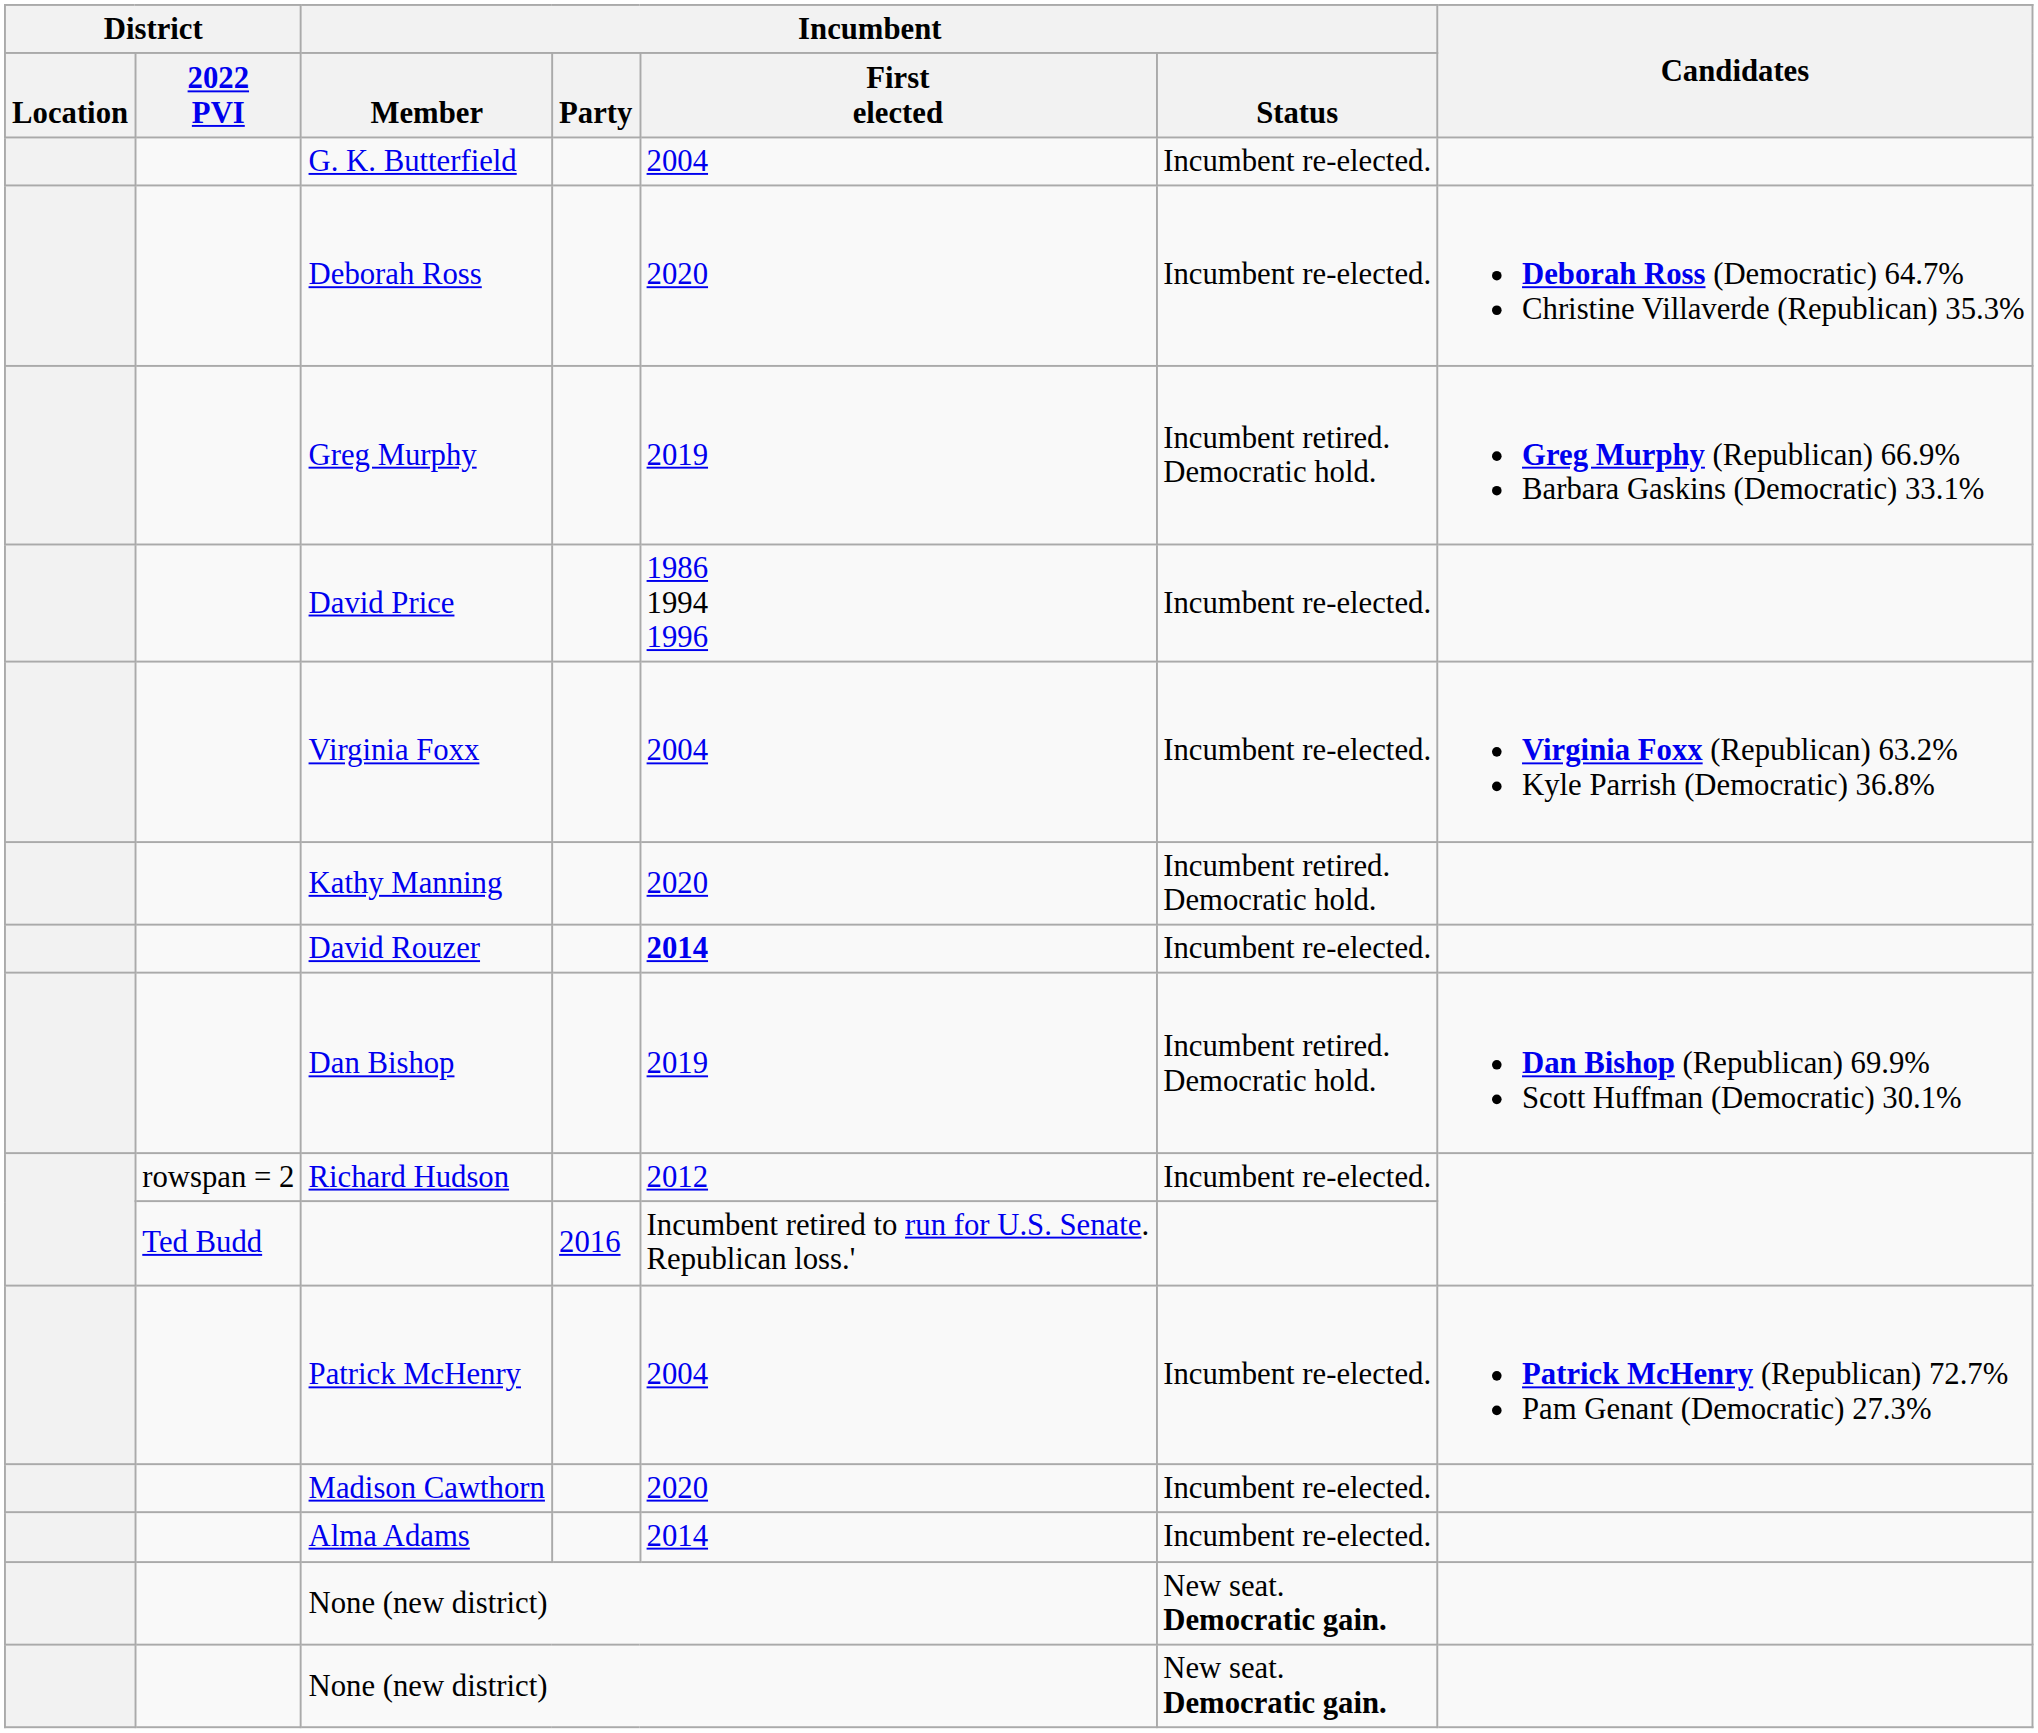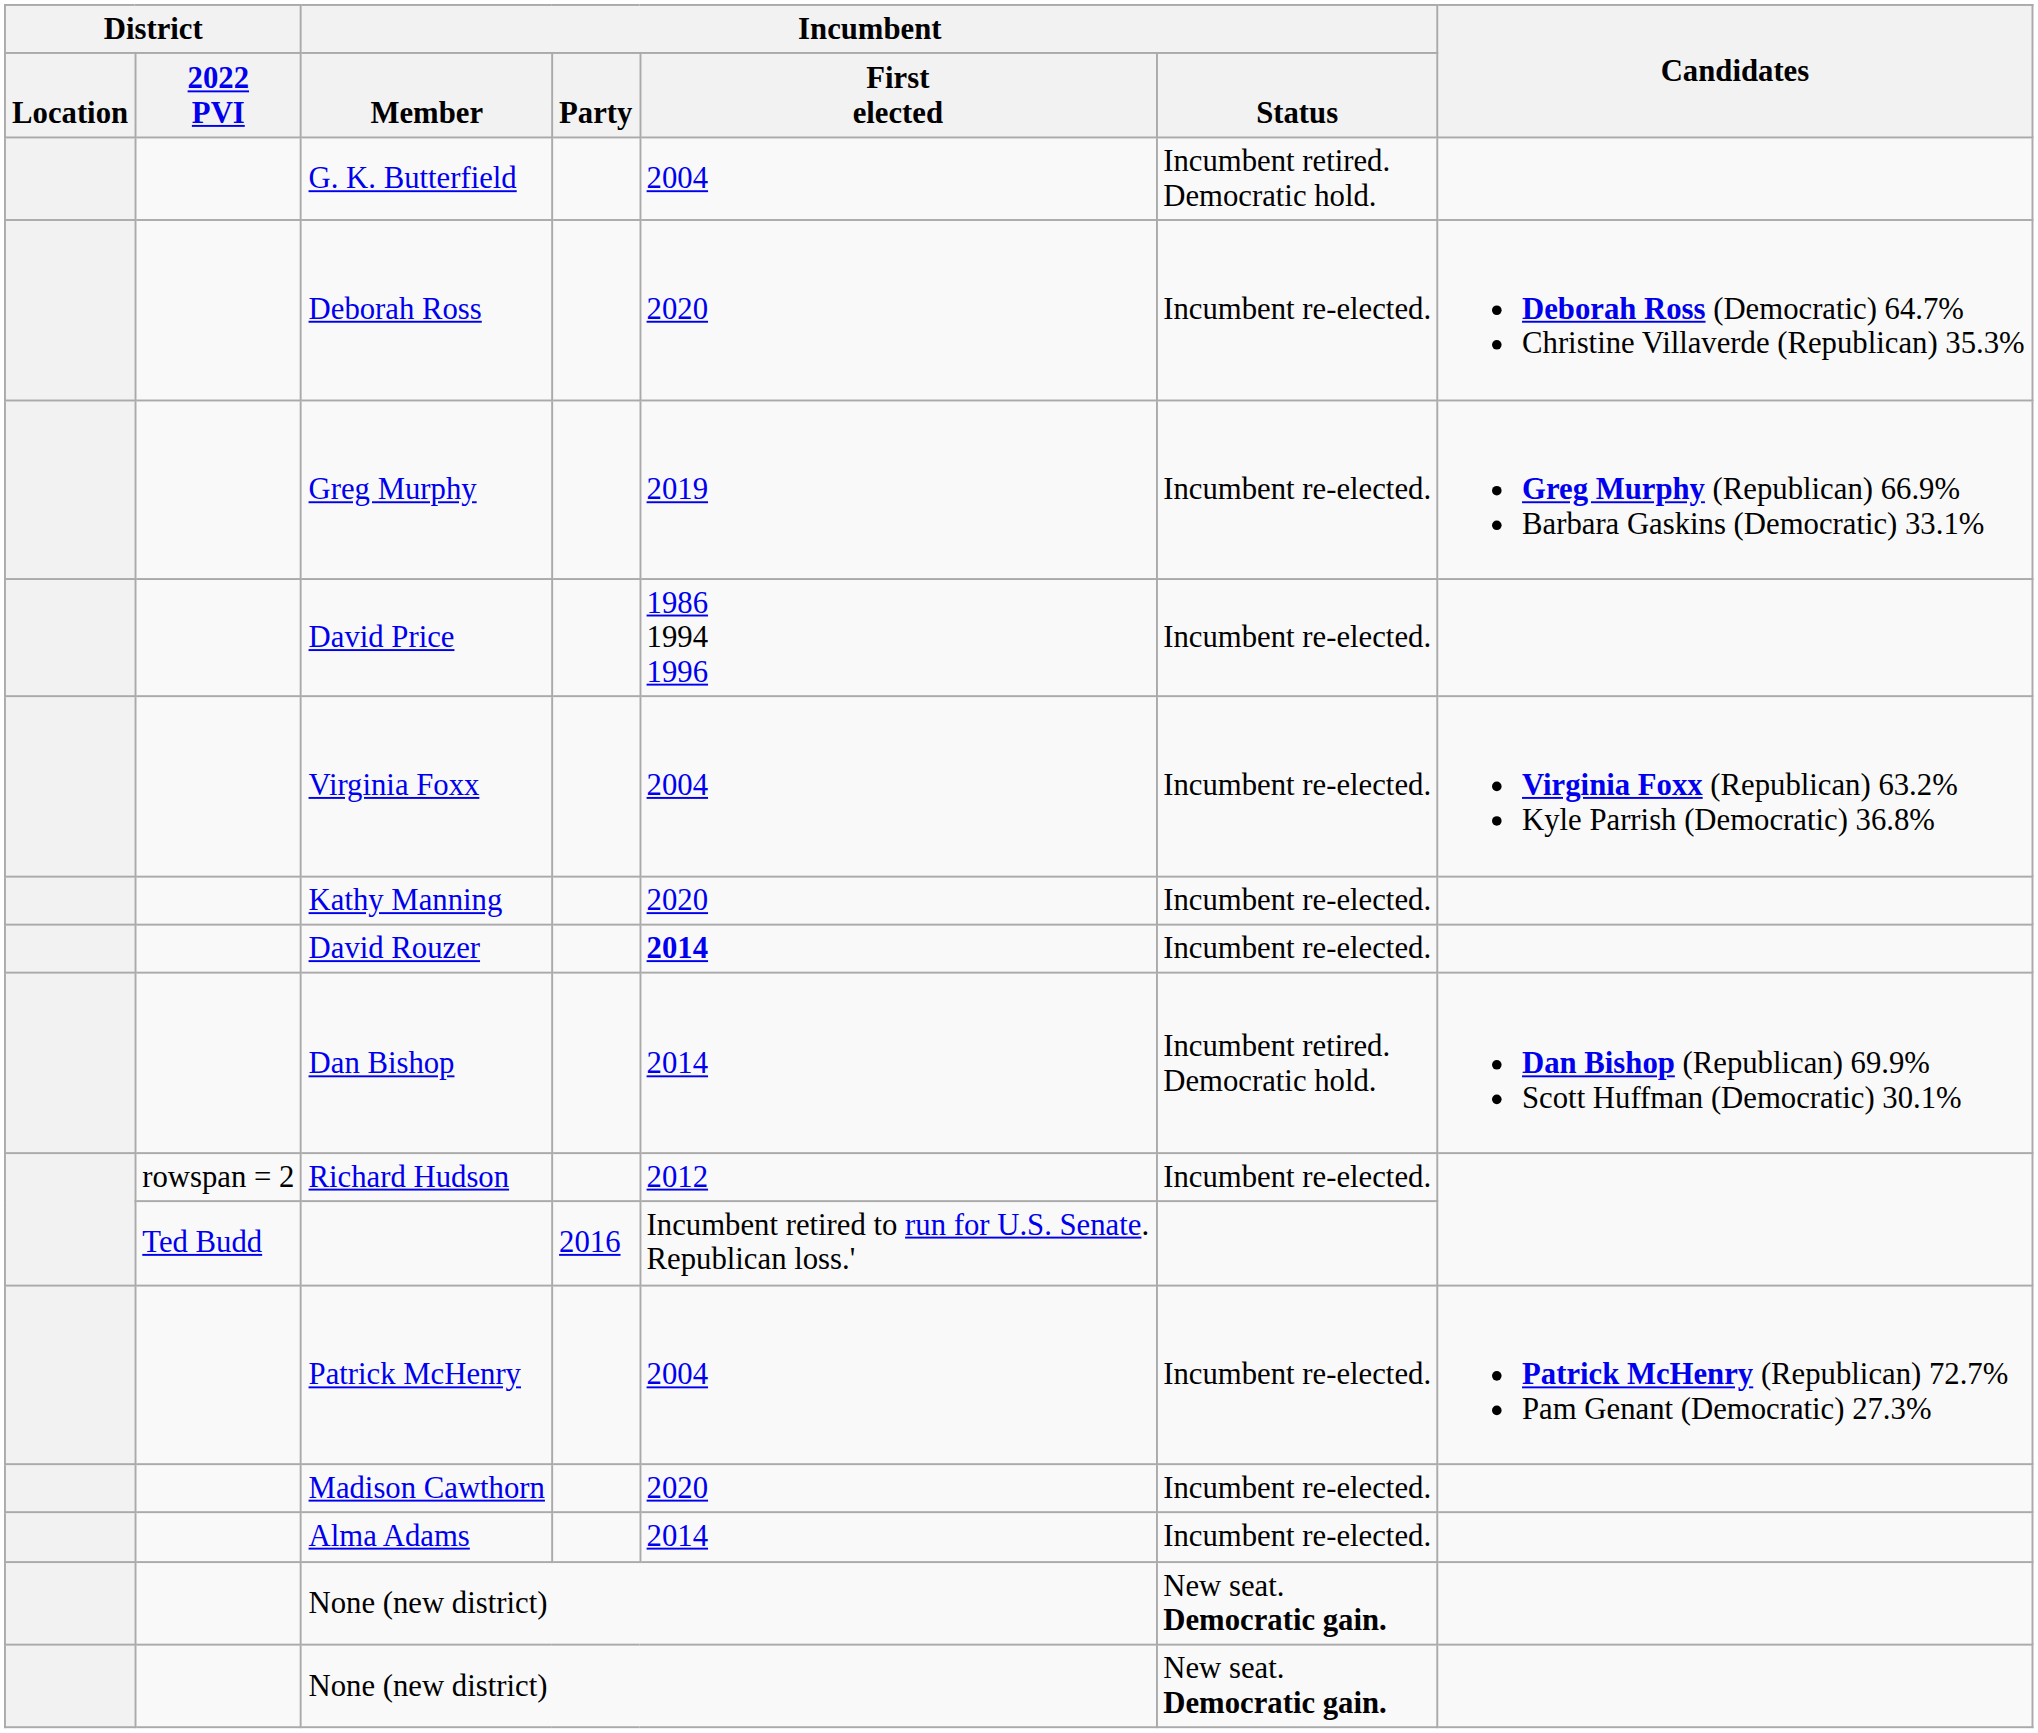G. K. Butterfield | Incumbent / Status: Incumbent re-elected. -> Incumbent retired. Democratic hold.
Greg Murphy | Incumbent / Status: Incumbent retired. Democratic hold. -> Incumbent re-elected.
Kathy Manning | Incumbent / Status: Incumbent retired. Democratic hold. -> Incumbent re-elected.
Dan Bishop | Incumbent / First elected: 2019 -> 2014
